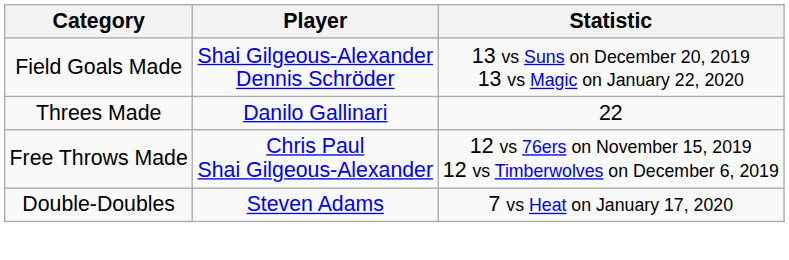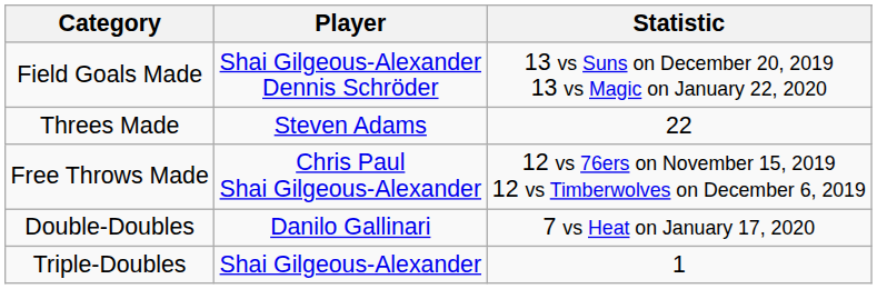Threes Made | Player: Danilo Gallinari -> Steven Adams
Double-Doubles | Player: Steven Adams -> Danilo Gallinari
+ row: Triple-Doubles | Shai Gilgeous-Alexander | 1
